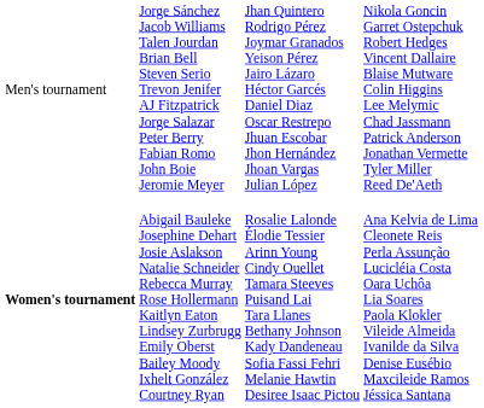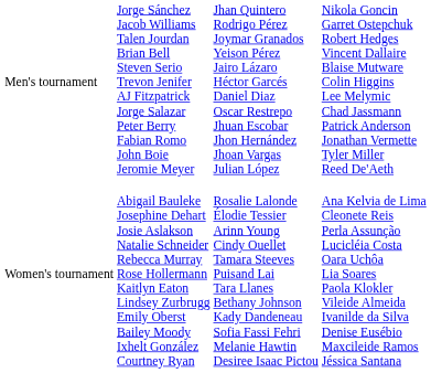Women's tournament | column 1: bold -> normal
